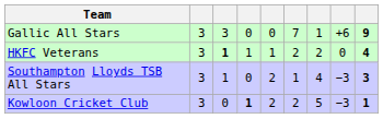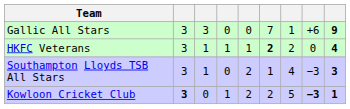HKFC Veterans | column 3: bold -> normal
HKFC Veterans | column 6: normal -> bold
Kowloon Cricket Club | column 2: normal -> bold
Kowloon Cricket Club | column 4: bold -> normal
Kowloon Cricket Club | column 8: normal -> bold
